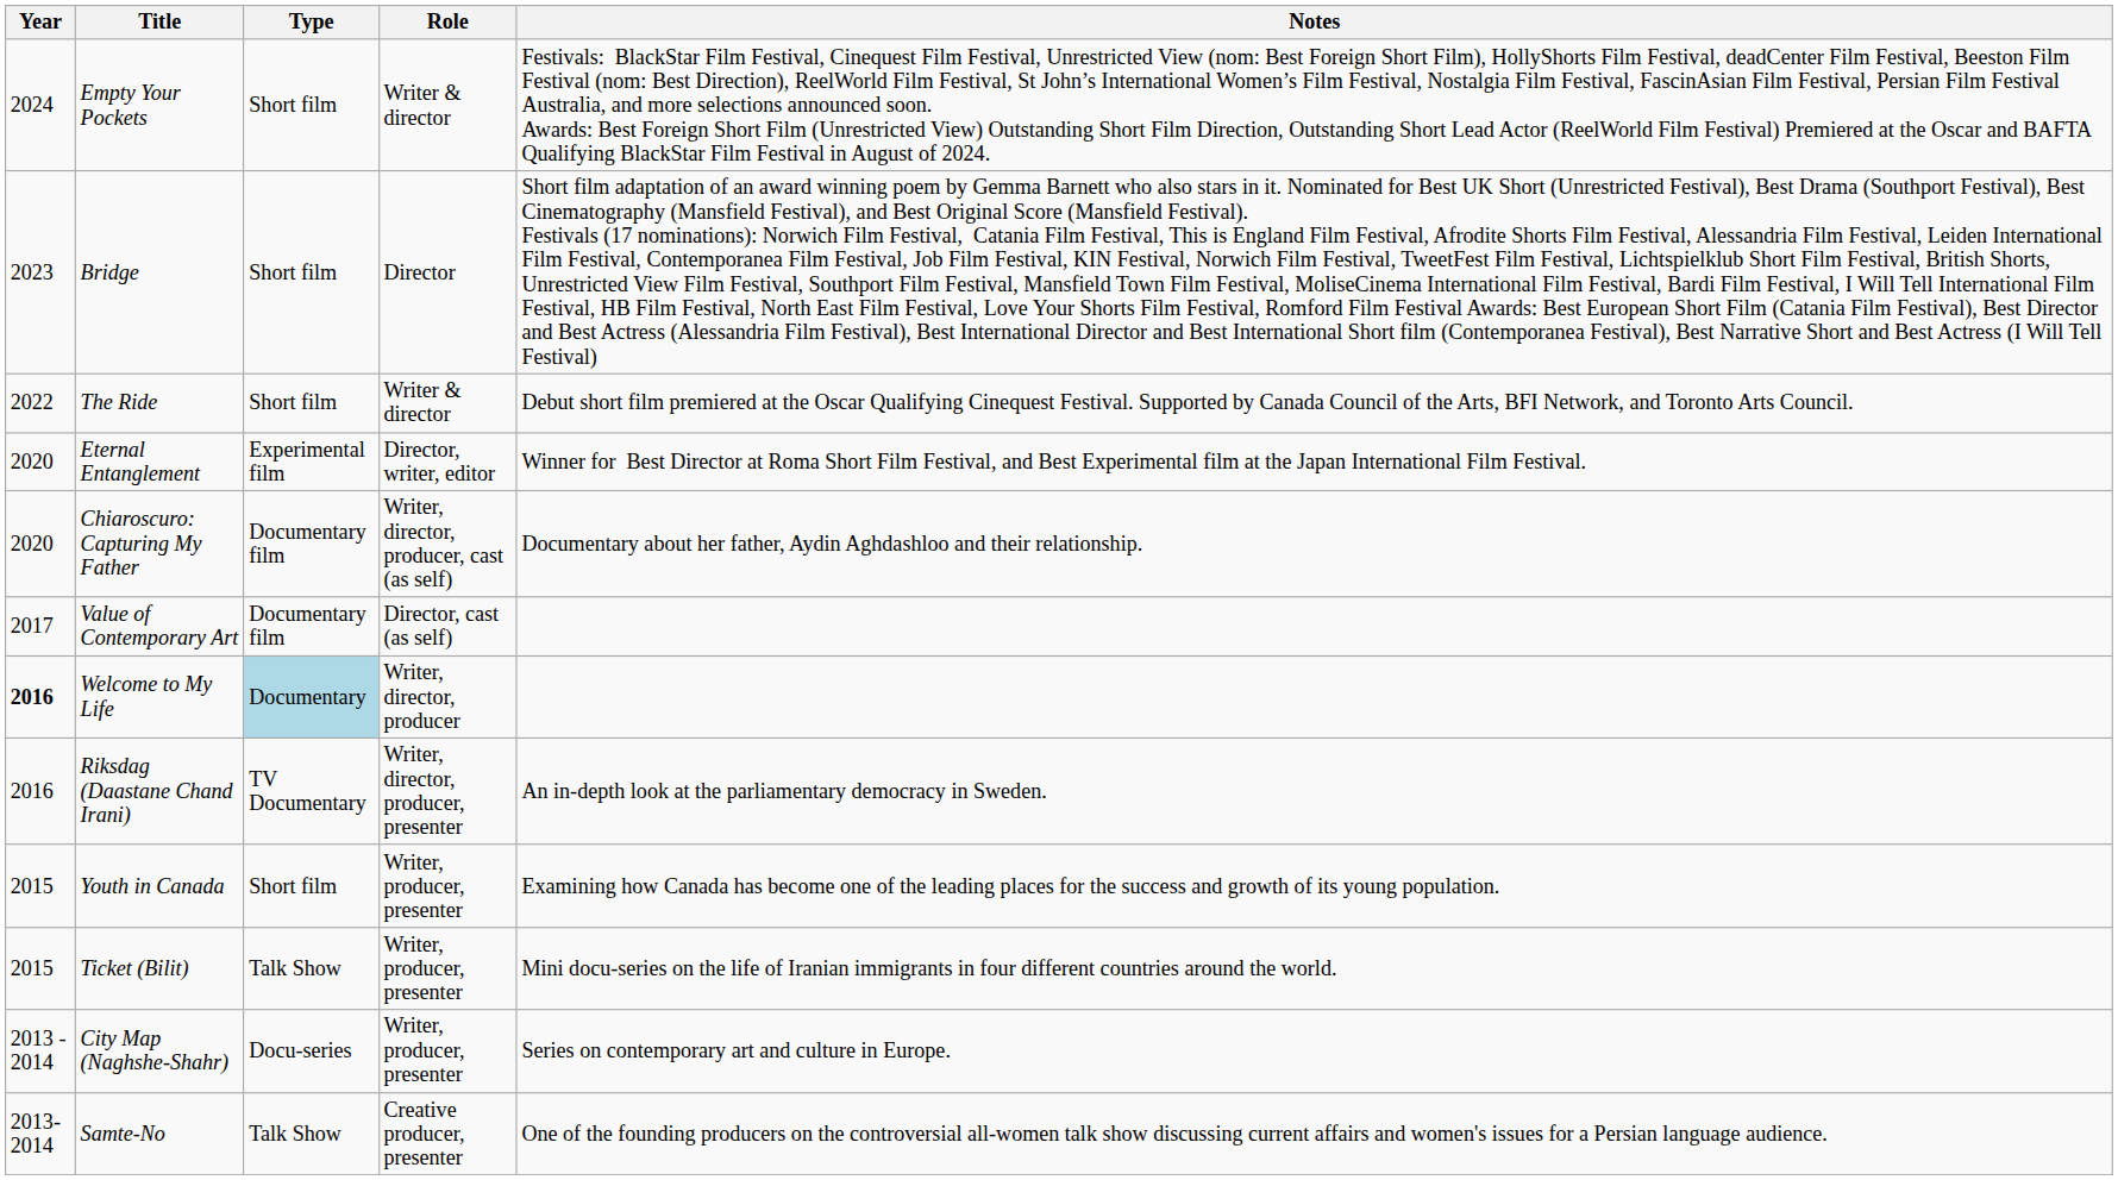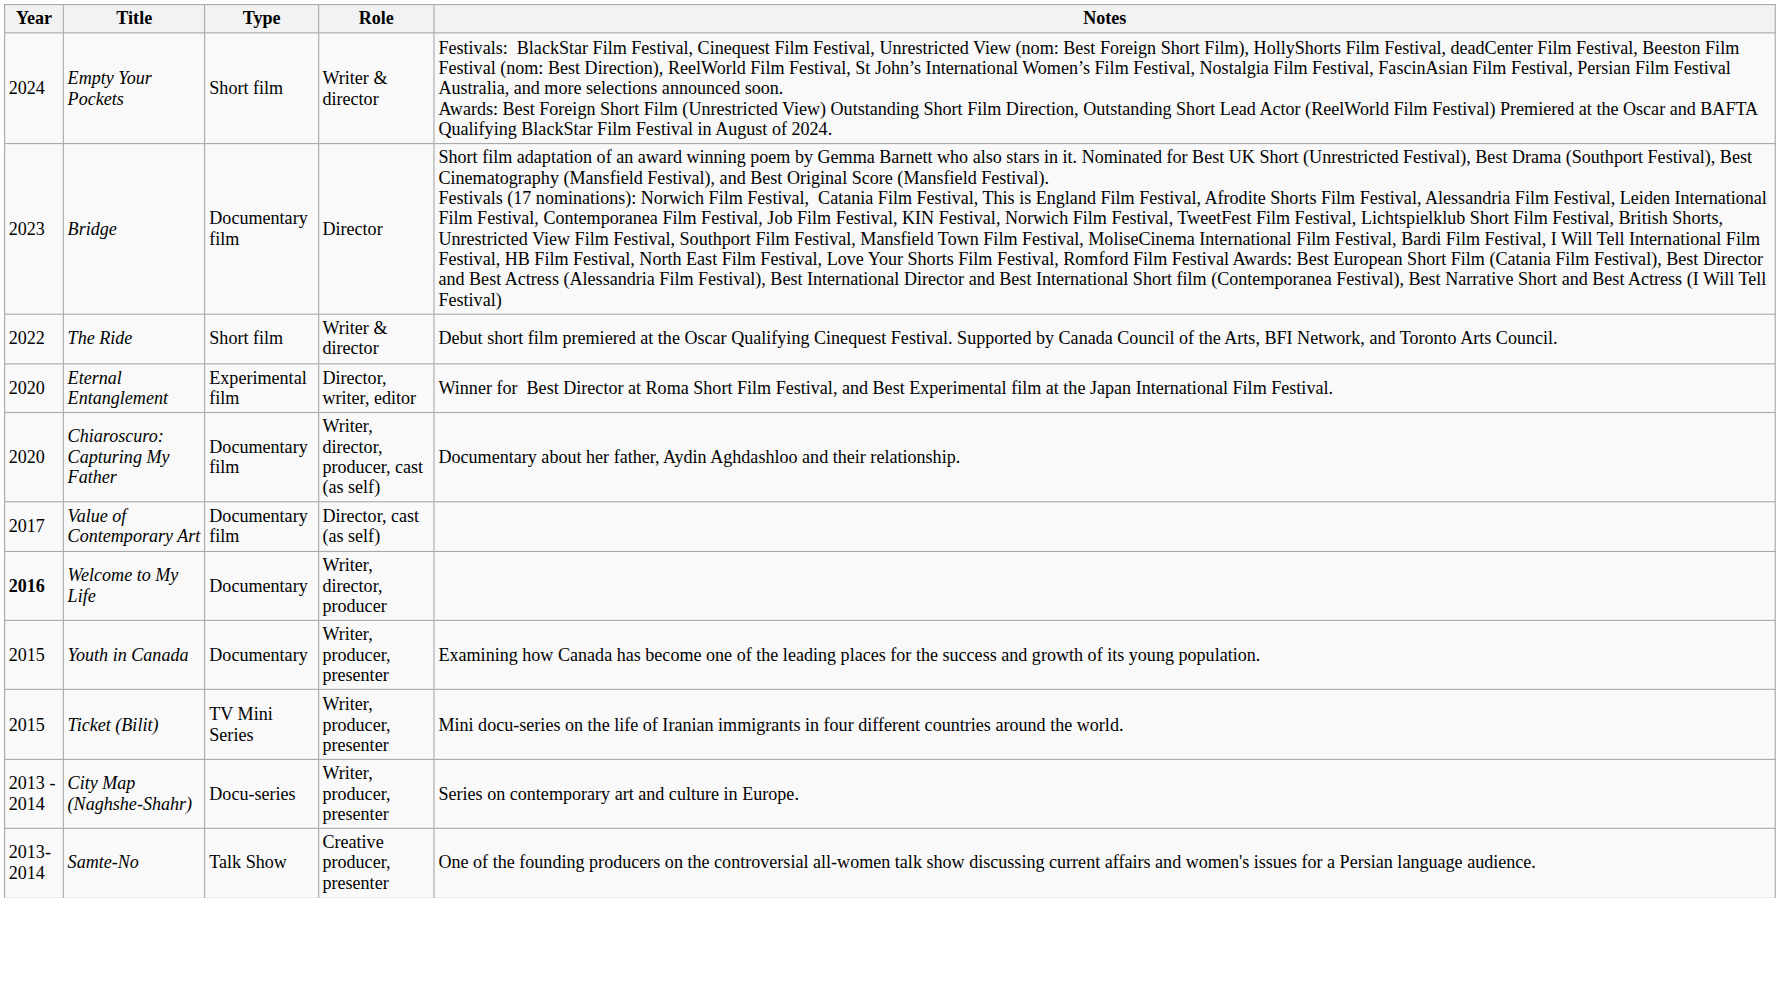Bridge | Type: Short film -> Documentary film
Welcome to My Life | Type: lightblue background -> no background
- row: 2016 | Riksdag (Daastane Chand Irani) | TV Documentary | Writer, director, producer, presenter | An in-depth look at the parliamentary democracy in Sweden.
Youth in Canada | Type: Short film -> Documentary
Ticket (Bilit) | Type: Talk Show -> TV Mini Series
